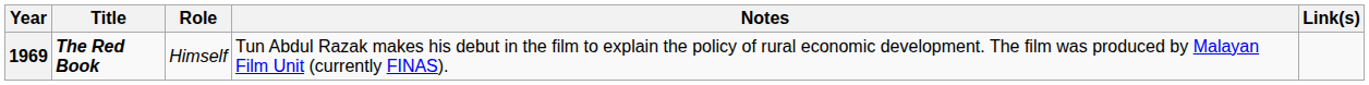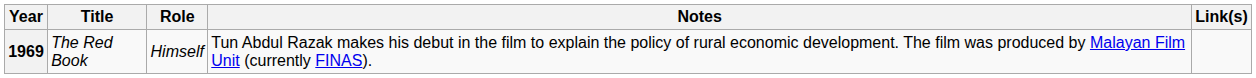1969 | Title: bold -> normal
